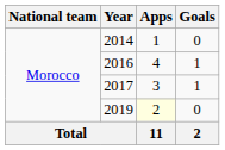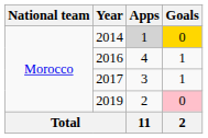2014 | Apps: no background -> lightgrey background
2014 | Goals: no background -> gold background
2019 | Apps: lightyellow background -> no background
2019 | Goals: no background -> pink background
